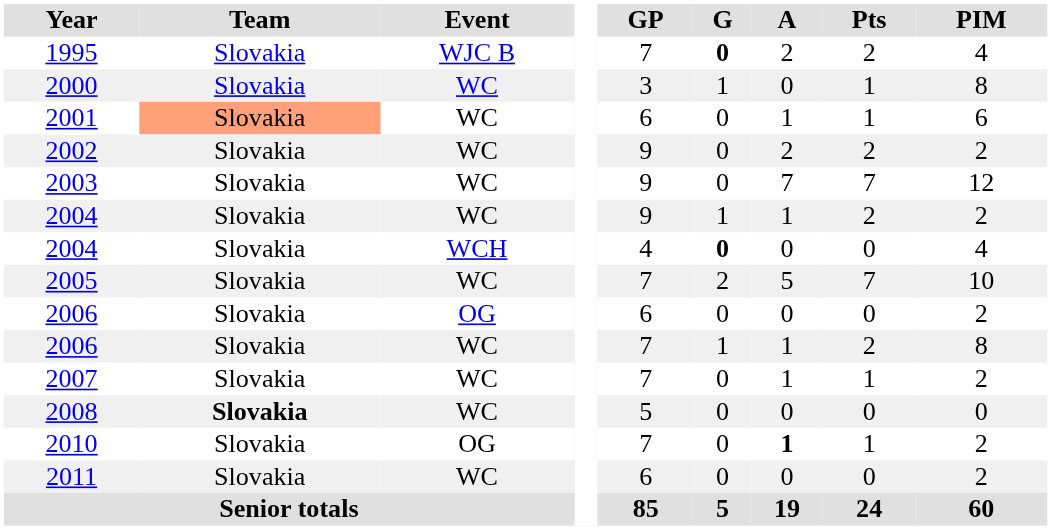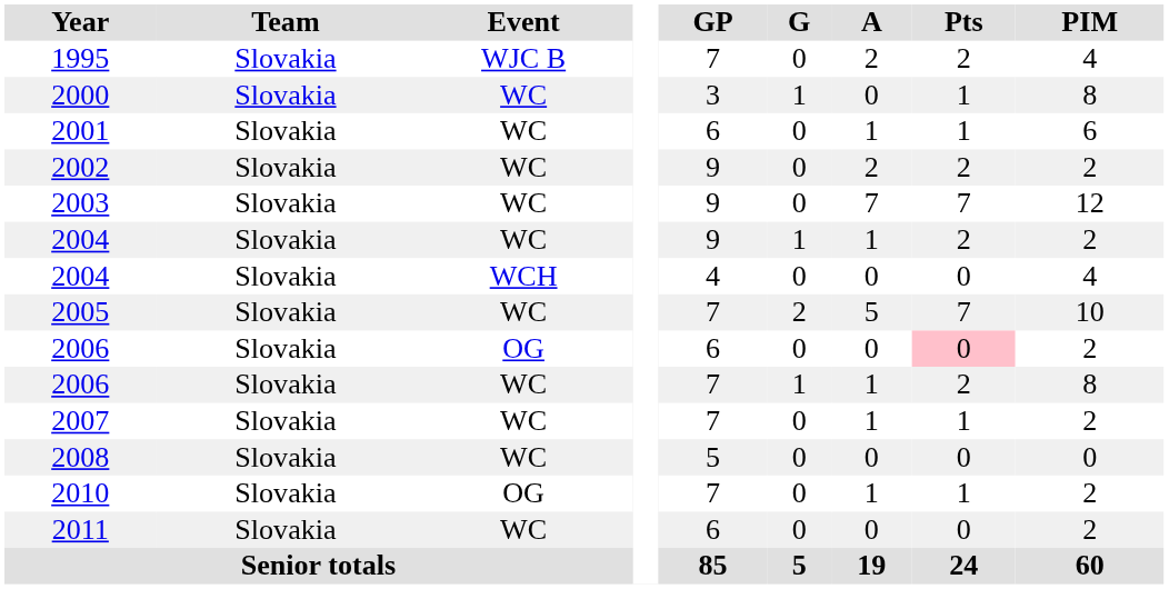1995 | G: bold -> normal
2001 | Team: lightsalmon background -> no background
2004 / WCH | G: bold -> normal
2006 / OG | Pts: no background -> pink background
2008 | Team: bold -> normal
2010 | A: bold -> normal
